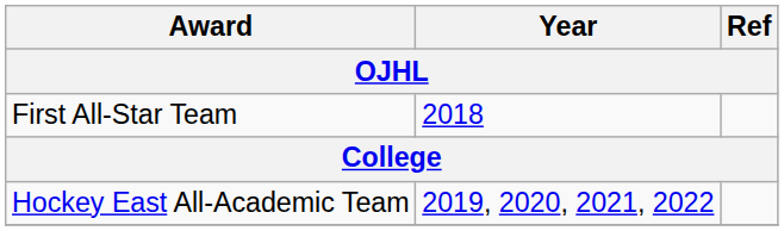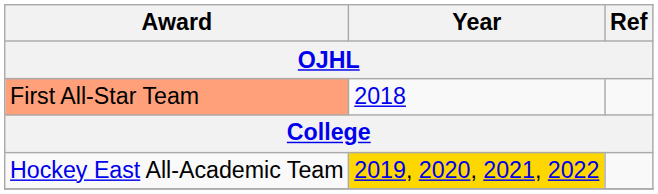row 3 | Award: no background -> lightsalmon background
row 5 | Year: no background -> gold background
